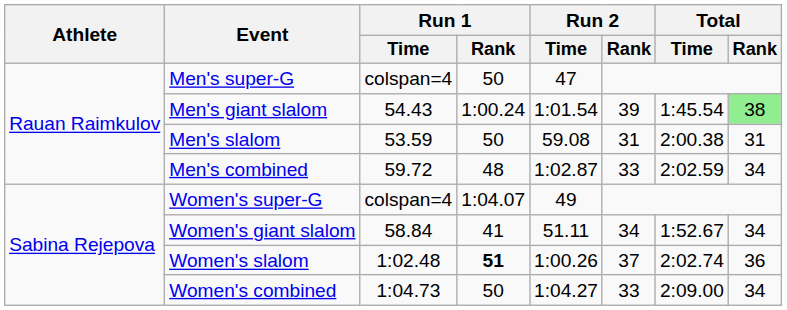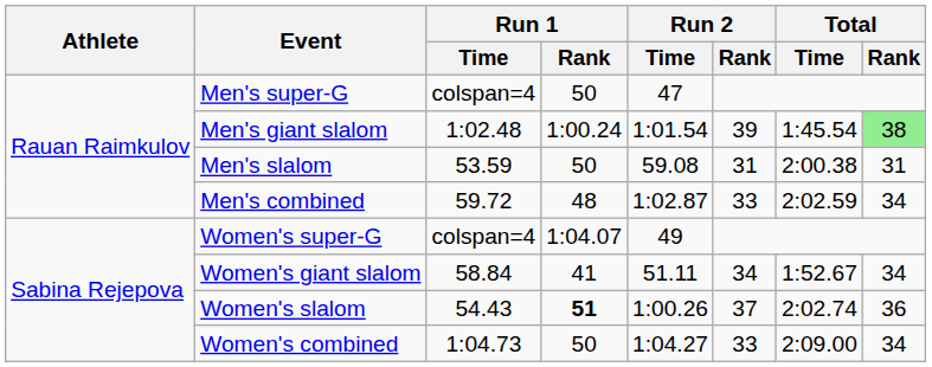Men's giant slalom | Run 1 / Time: 54.43 -> 1:02.48
Women's slalom | Run 1 / Time: 1:02.48 -> 54.43
